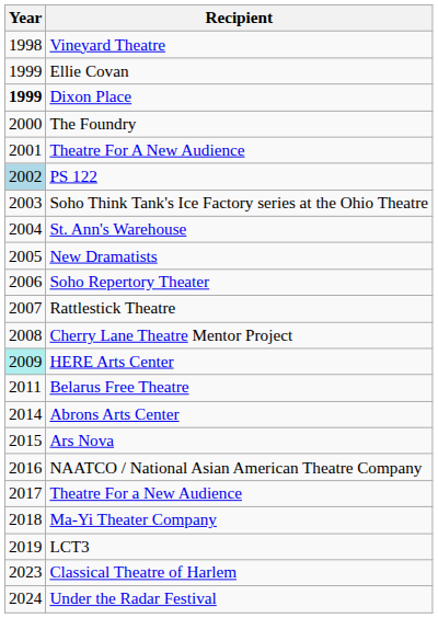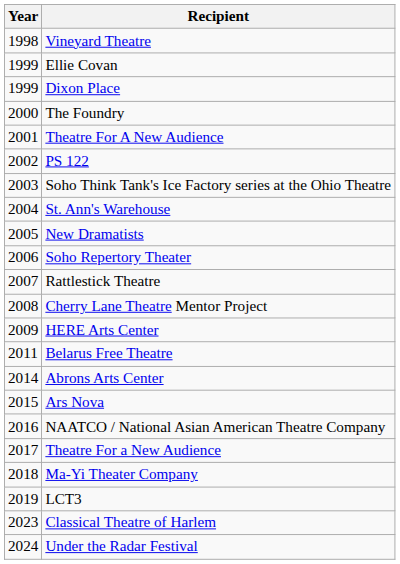Dixon Place | Year: bold -> normal
PS 122 | Year: lightblue background -> no background
HERE Arts Center | Year: paleturquoise background -> no background
